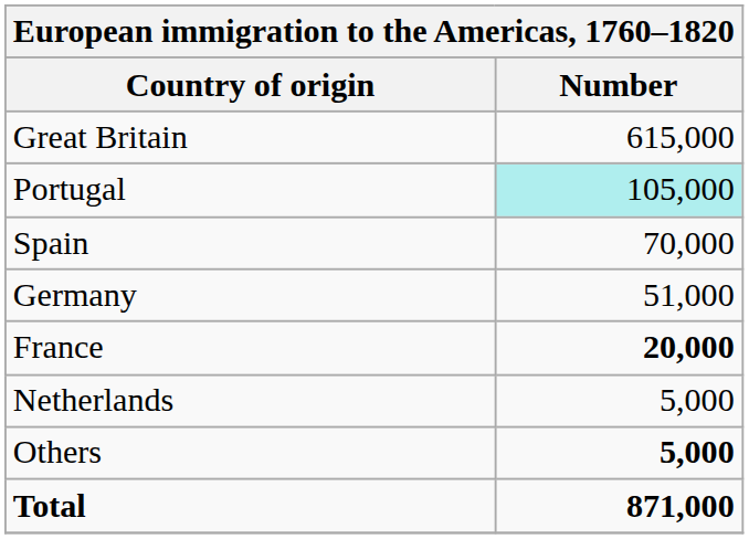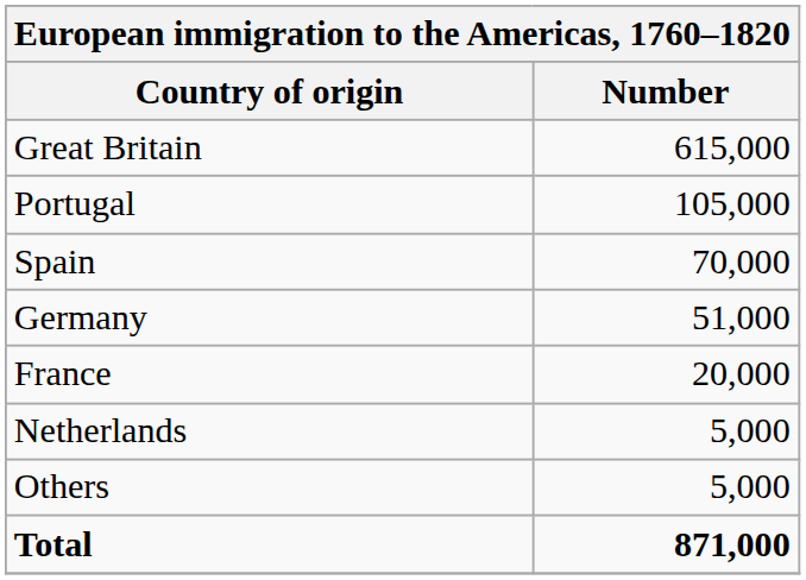Portugal | Number: paleturquoise background -> no background
France | Number: bold -> normal
Others | Number: bold -> normal
